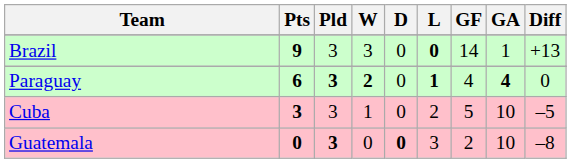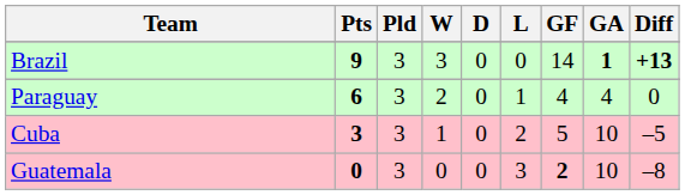Brazil | L: bold -> normal
Brazil | GA: normal -> bold
Brazil | Diff: normal -> bold
Paraguay | Pld: bold -> normal
Paraguay | W: bold -> normal
Paraguay | L: bold -> normal
Paraguay | GA: bold -> normal
Guatemala | Pld: bold -> normal
Guatemala | D: bold -> normal
Guatemala | GF: normal -> bold
